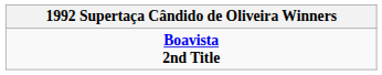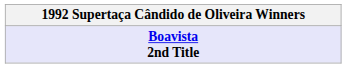row 2 | column 1: no background -> lavender background
